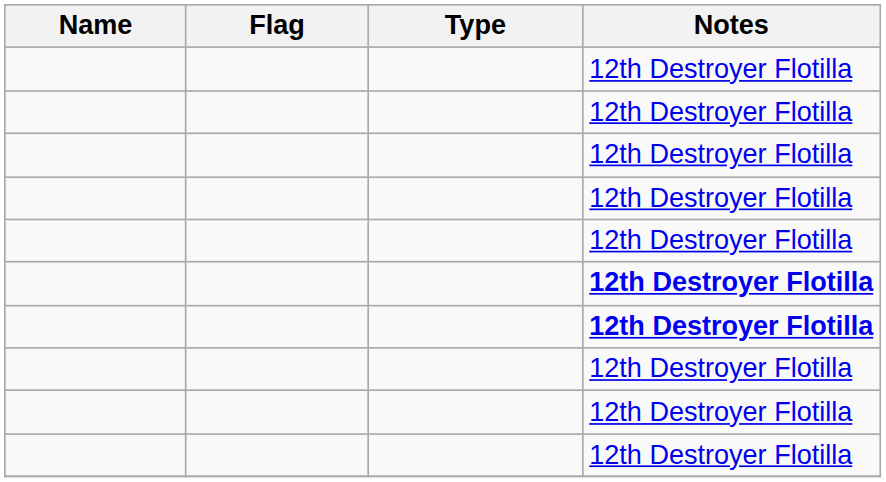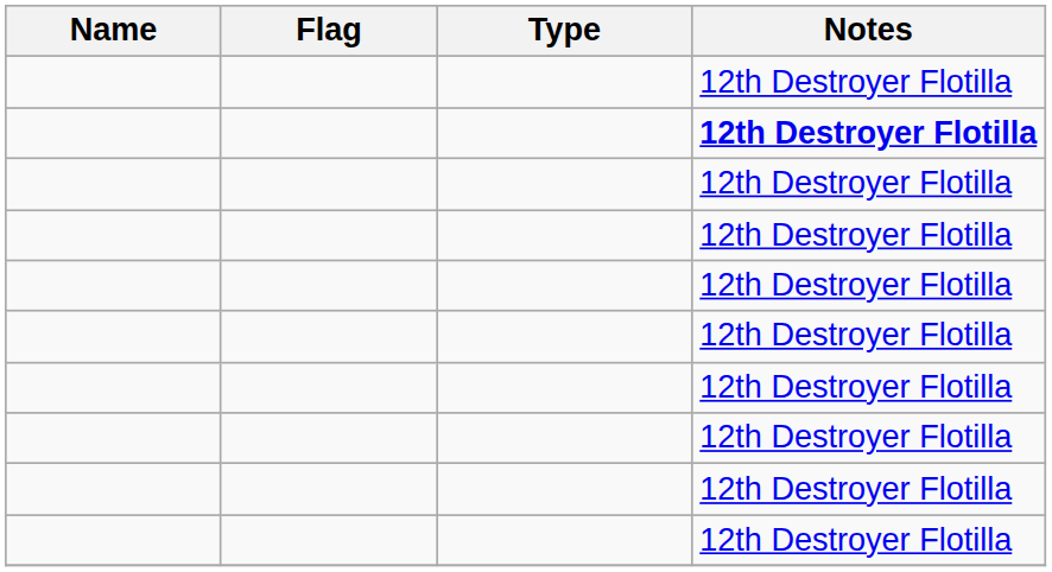row 3 | Notes: normal -> bold
row 7 | Notes: bold -> normal
row 8 | Notes: bold -> normal
